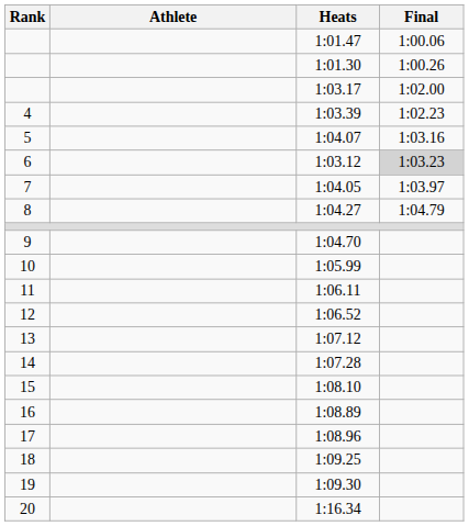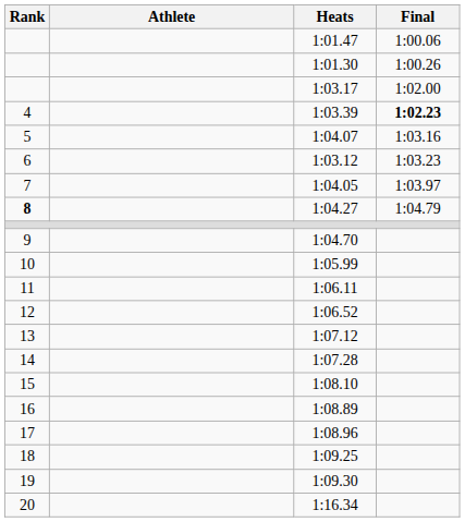1:03.39 | Final: normal -> bold
1:03.12 | Final: lightgrey background -> no background
1:04.27 | Rank: normal -> bold
